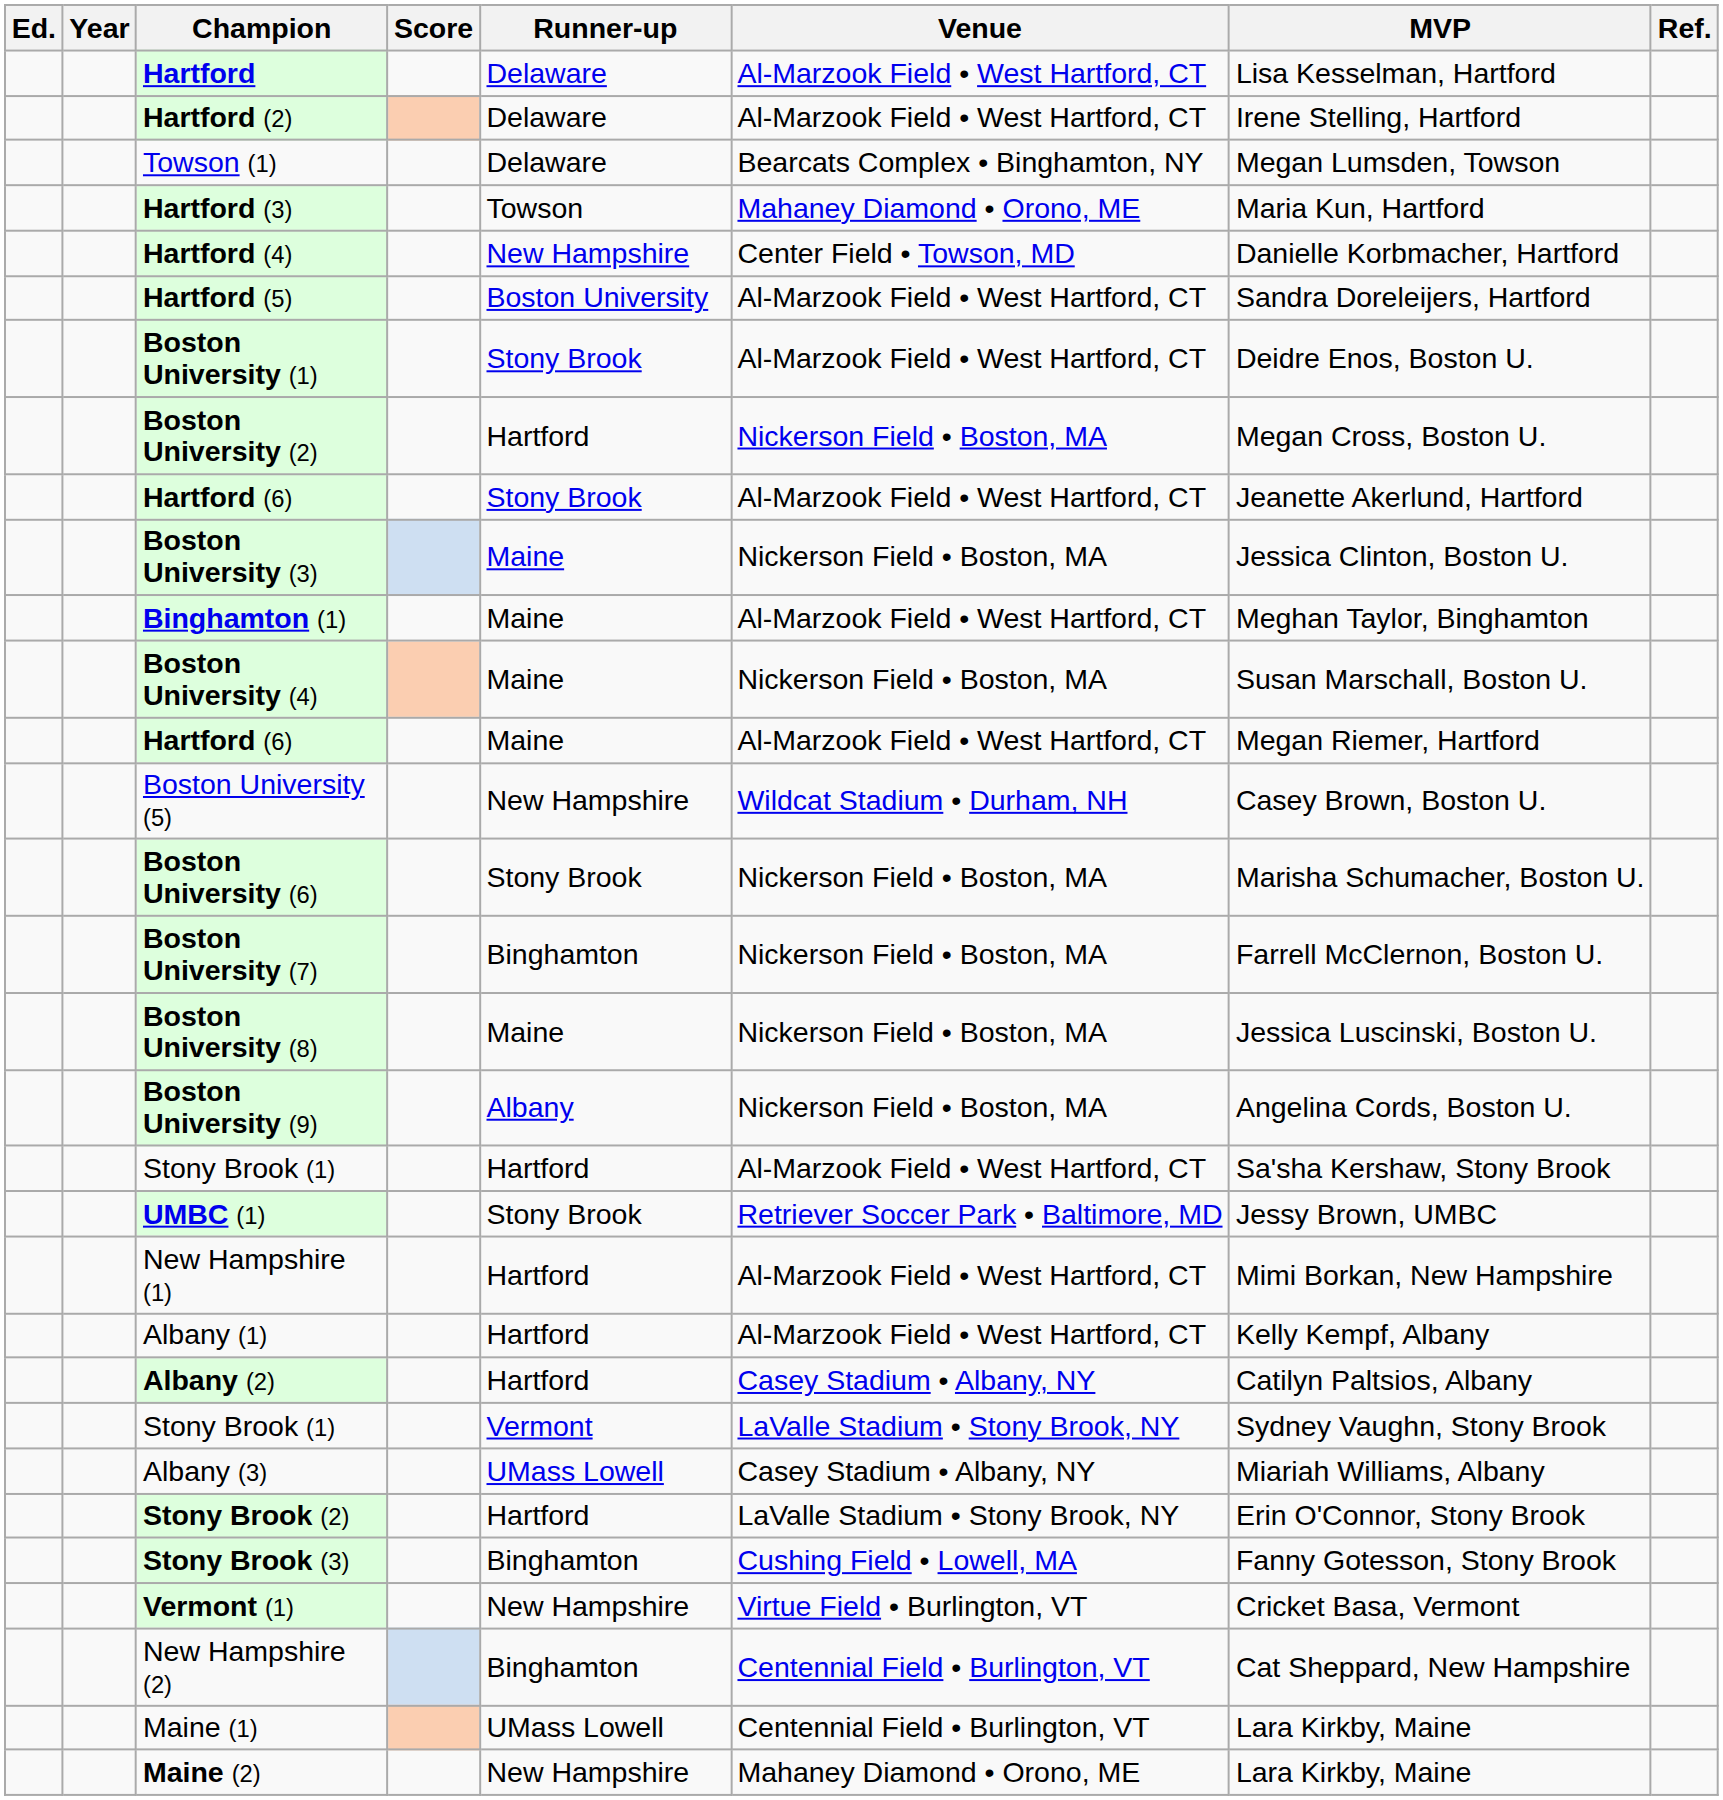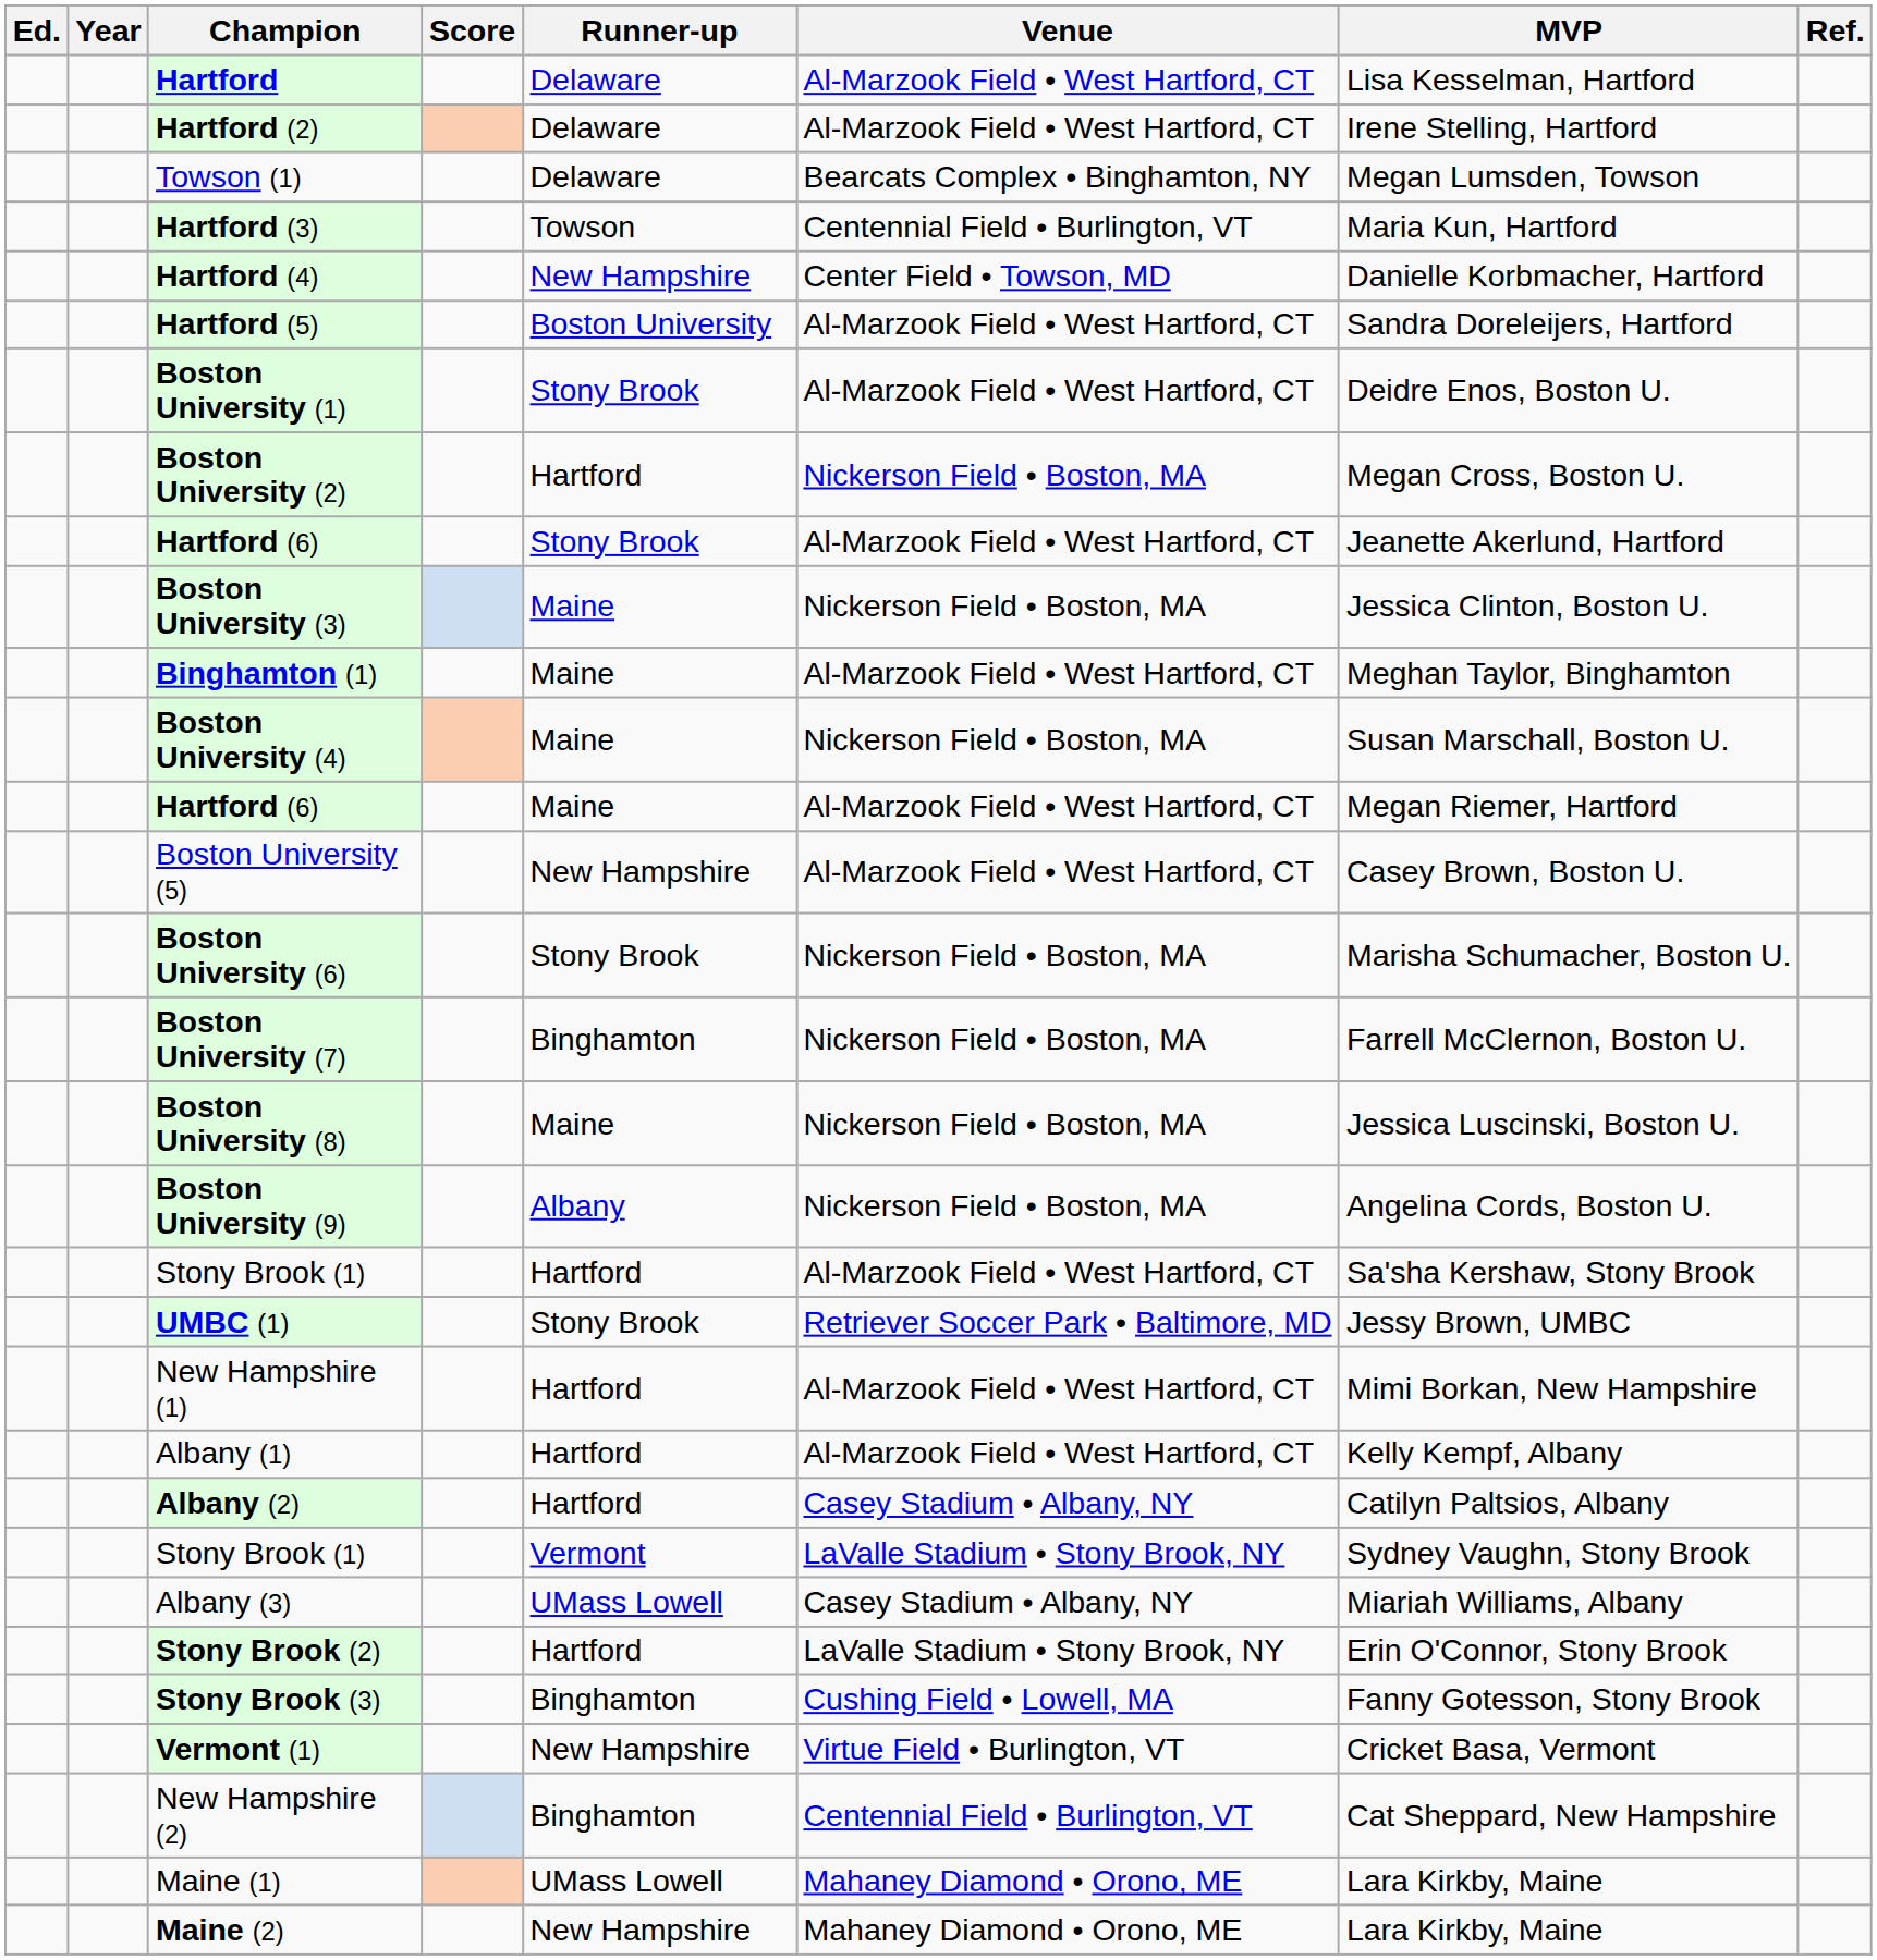Hartford (3) | Venue: Mahaney Diamond • Orono, ME -> Centennial Field • Burlington, VT
Boston University (5) | Venue: Wildcat Stadium • Durham, NH -> Al-Marzook Field • West Hartford, CT
Maine (1) | Venue: Centennial Field • Burlington, VT -> Mahaney Diamond • Orono, ME
